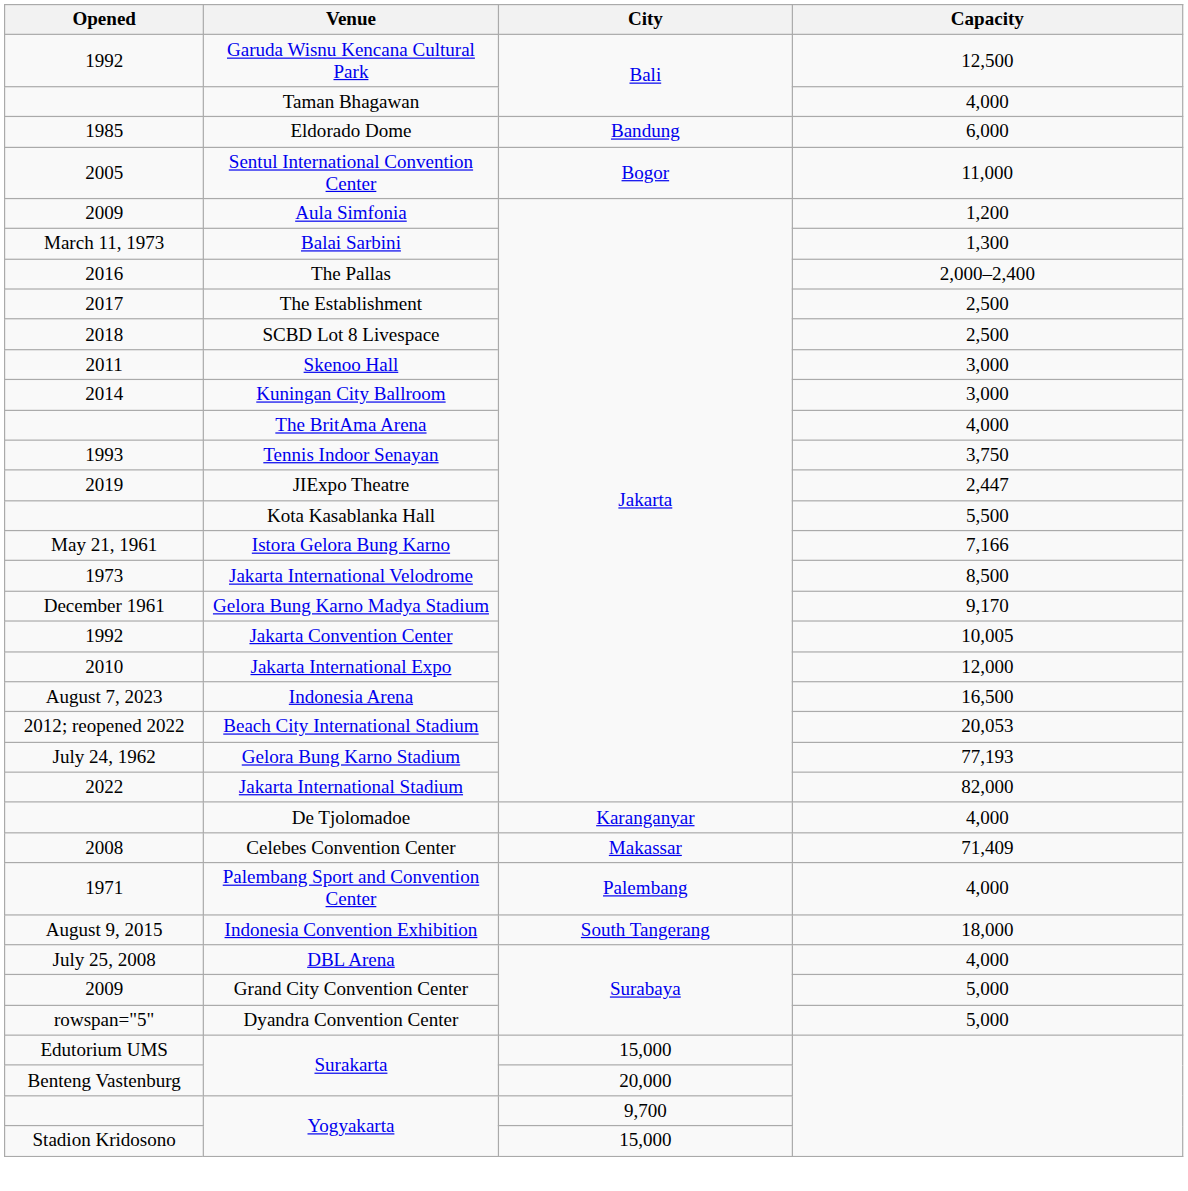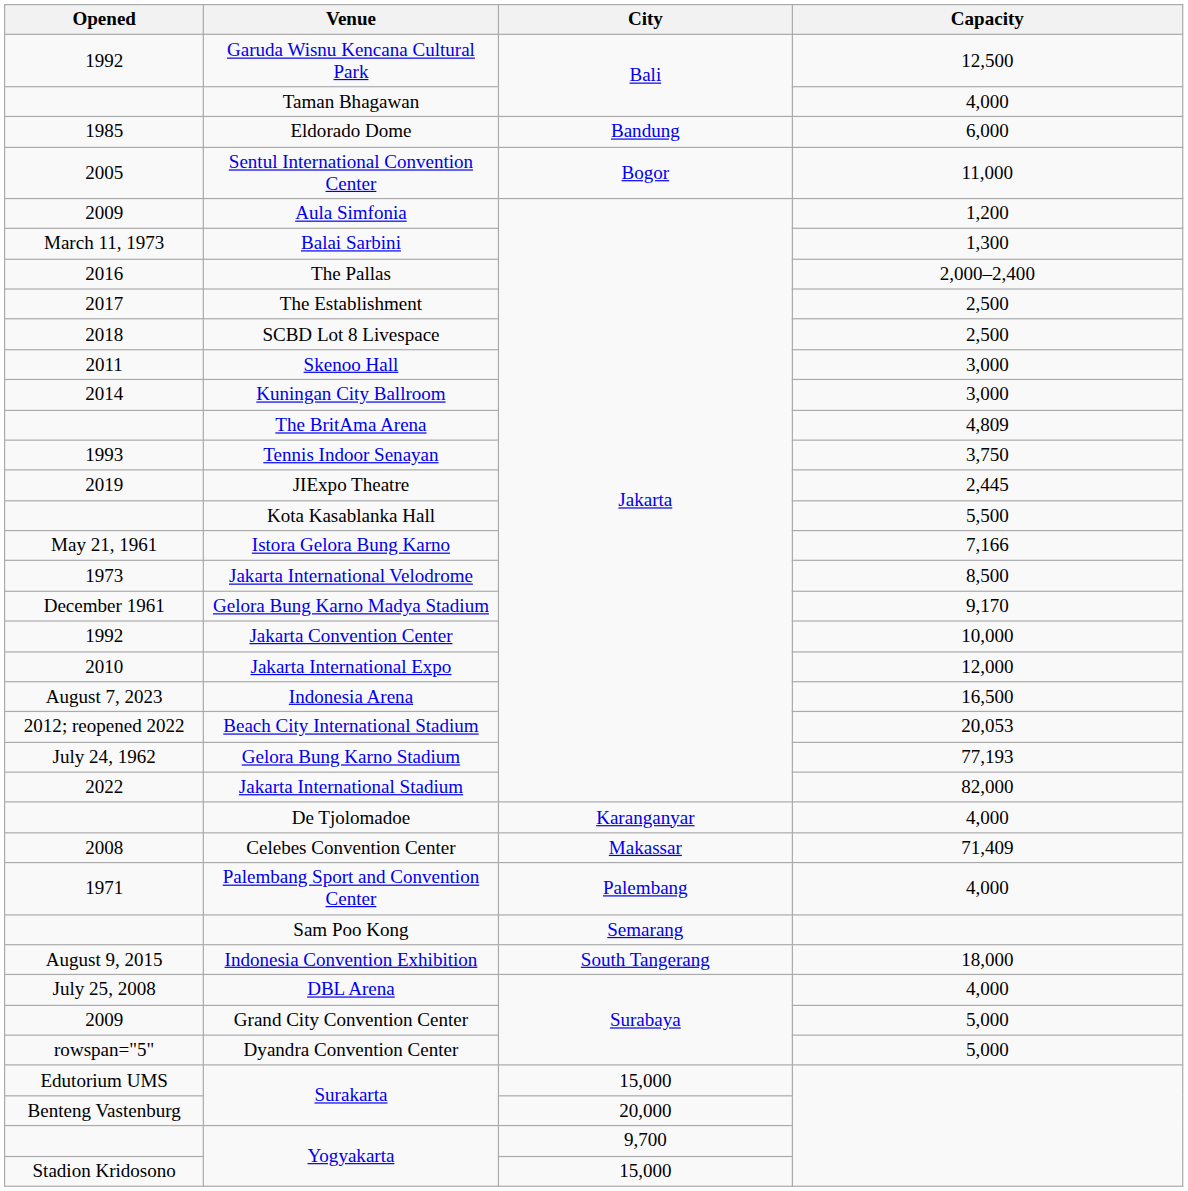The BritAma Arena | Capacity: 4,000 -> 4,809
JIExpo Theatre | Capacity: 2,447 -> 2,445
Jakarta Convention Center | Capacity: 10,005 -> 10,000
+ row: Sam Poo Kong | Semarang
